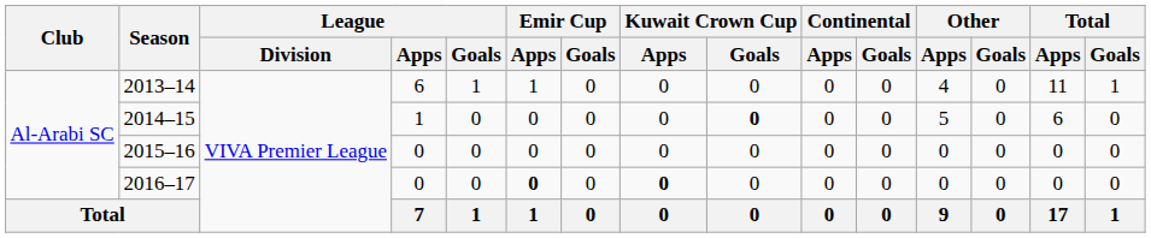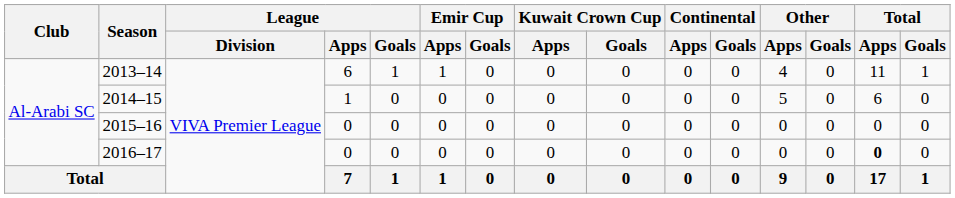2014–15 | Kuwait Crown Cup / Goals: bold -> normal
2016–17 | Emir Cup / Apps: bold -> normal
2016–17 | Kuwait Crown Cup / Apps: bold -> normal
2016–17 | Total / Apps: normal -> bold
